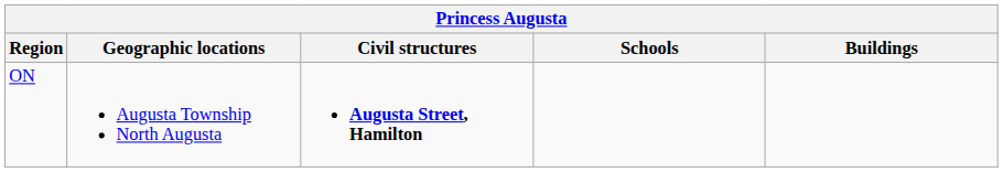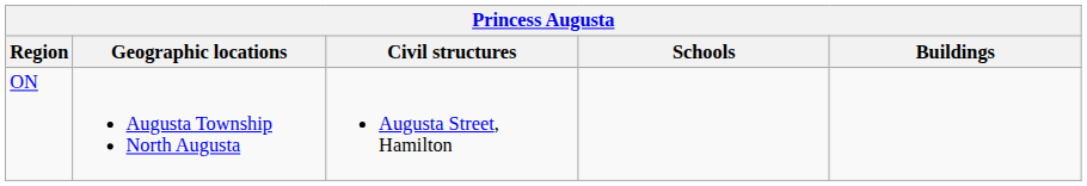ON | Civil structures: bold -> normal
